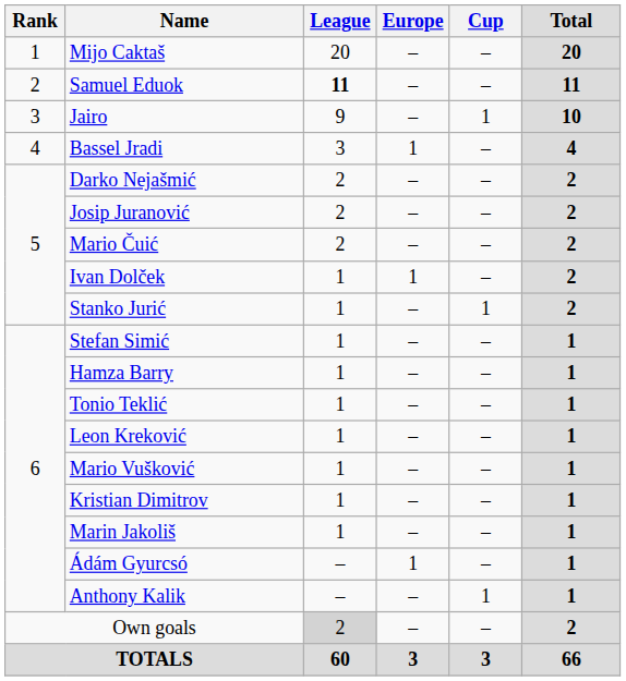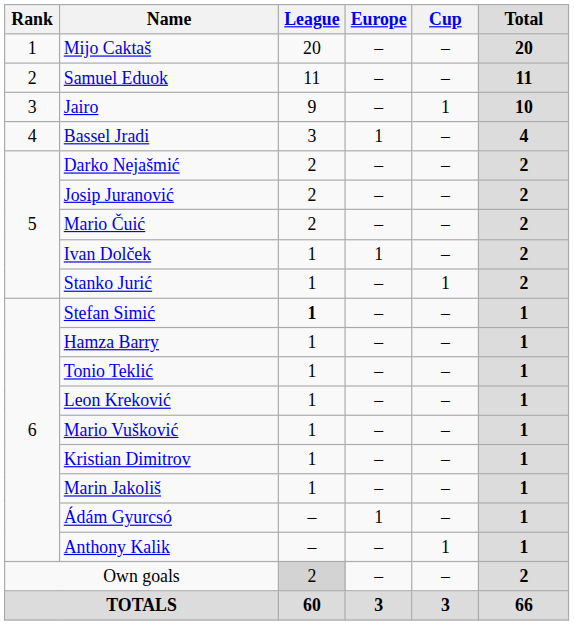Samuel Eduok | League: bold -> normal
Stefan Simić | League: normal -> bold
